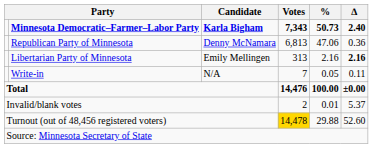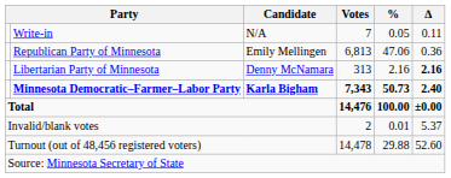rows swapped: Minnesota Democratic–Farmer–Labor Party <-> Write-in
Republican Party of Minnesota | Candidate: Denny McNamara -> Emily Mellingen
Libertarian Party of Minnesota | Candidate: Emily Mellingen -> Denny McNamara
Turnout (out of 48,456 registered voters) | Votes: gold background -> no background
